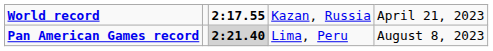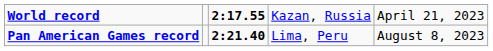Pan American Games record | column 3: lightgrey background -> no background
